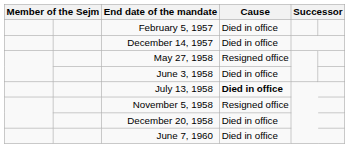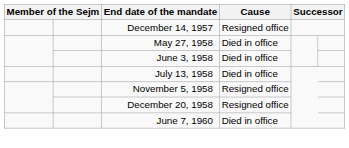- row: February 5, 1957 | Died in office
December 14, 1957 | Cause: Died in office -> Resigned office
May 27, 1958 | Cause: Resigned office -> Died in office
July 13, 1958 | Cause: bold -> normal
December 20, 1958 | Cause: Died in office -> Resigned office
